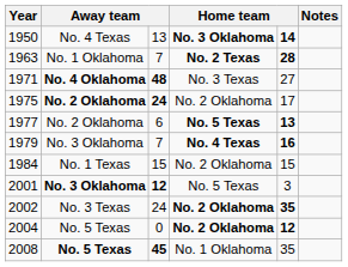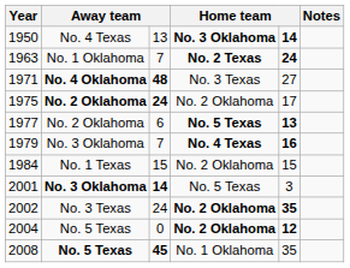1963 | column 5: 28 -> 24
2001 | column 3: 12 -> 14
